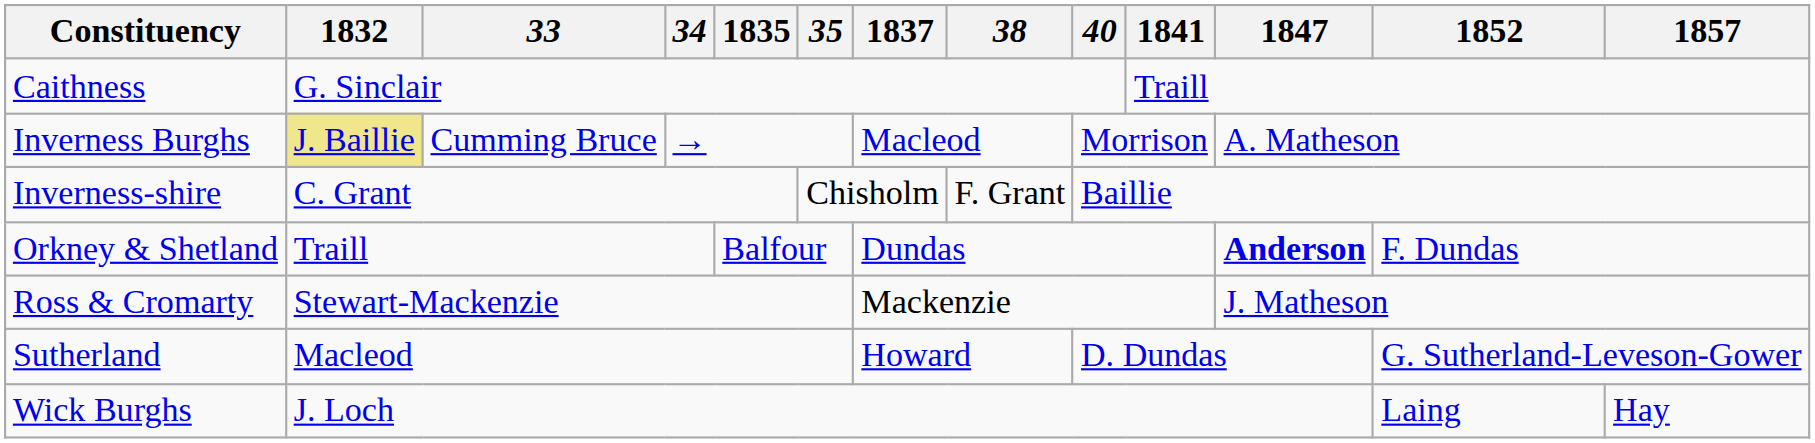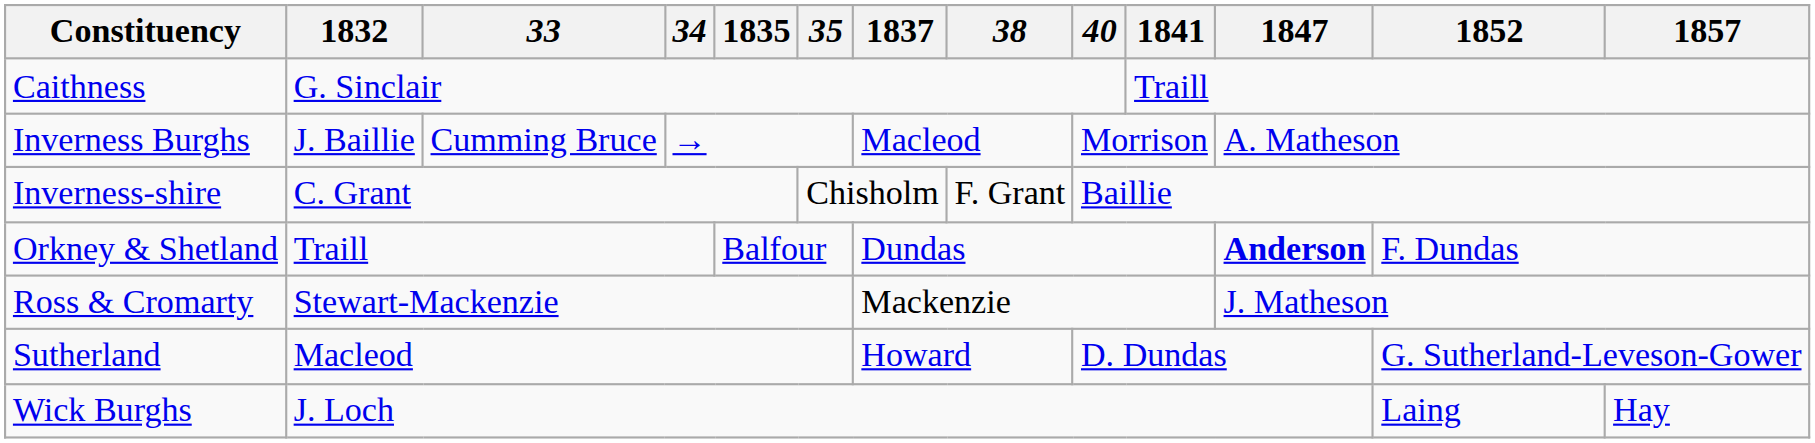Inverness Burghs | 1832: khaki background -> no background
